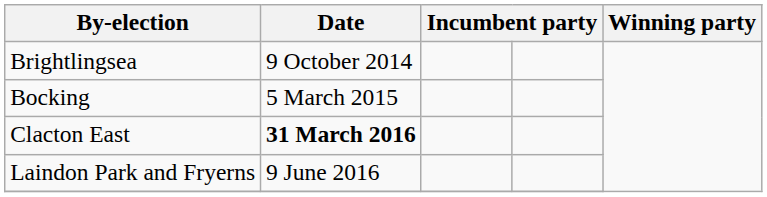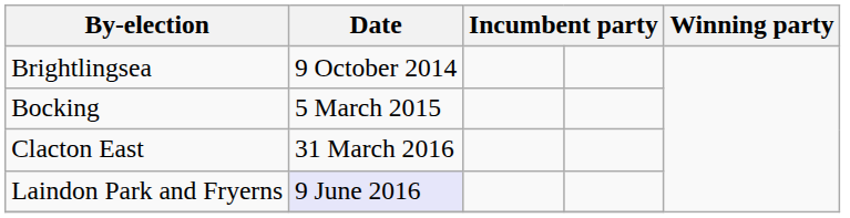Clacton East | Date: bold -> normal
Laindon Park and Fryerns | Date: no background -> lavender background
